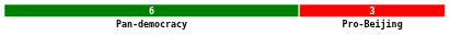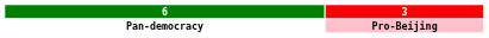Pan-democracy | 3: no background -> pink background
